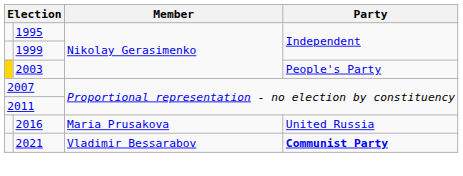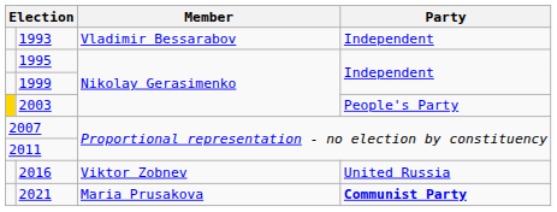+ row: 1993 | Vladimir Bessarabov | Independent
2016 | Member: Maria Prusakova -> Viktor Zobnev
2021 | Member: Vladimir Bessarabov -> Maria Prusakova
